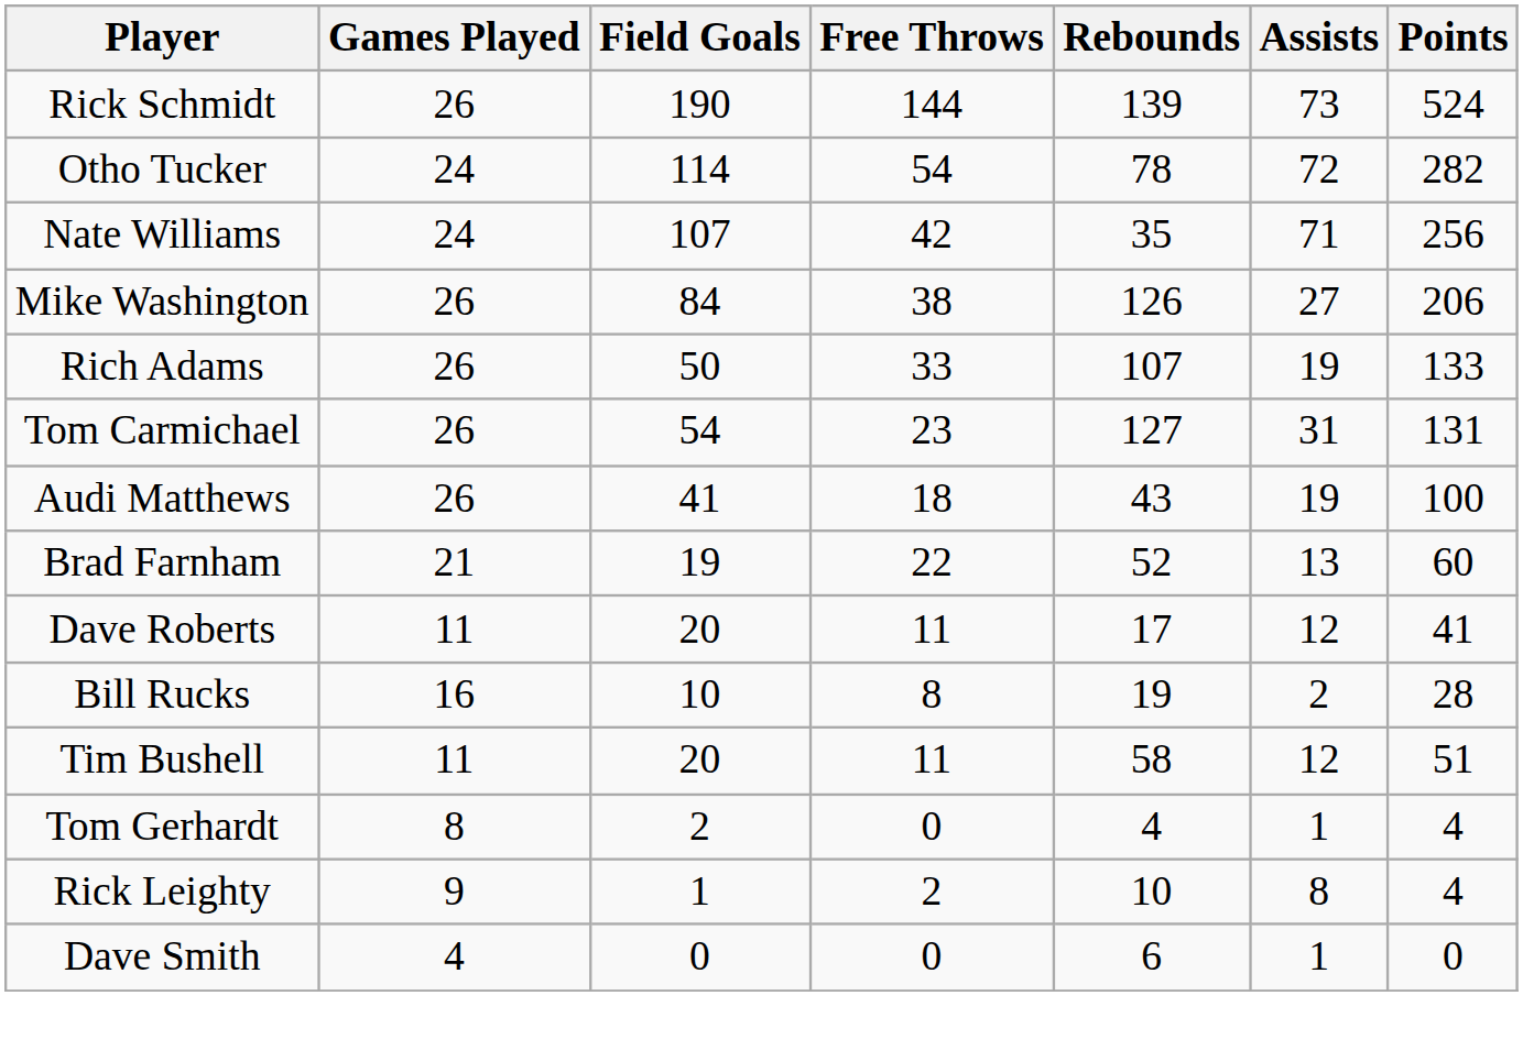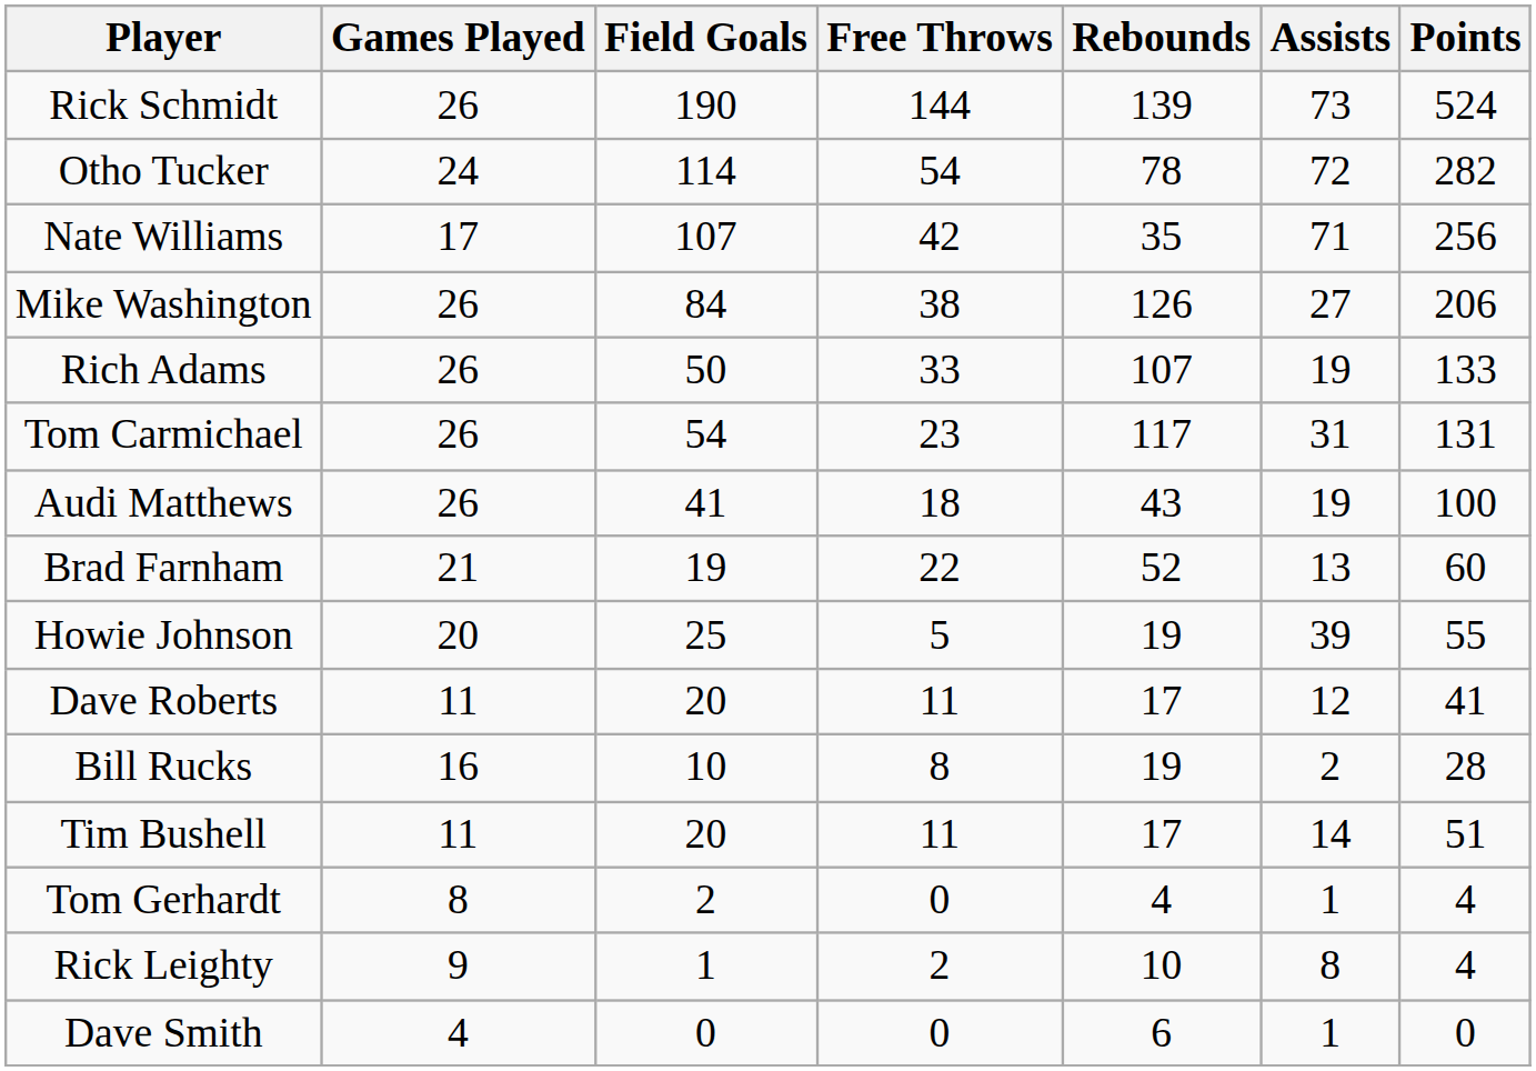Nate Williams | Games Played: 24 -> 17
Tom Carmichael | Rebounds: 127 -> 117
+ row: Howie Johnson | 20 | 25 | 5 | 19 | 39 | 55
Tim Bushell | Rebounds: 58 -> 17
Tim Bushell | Assists: 12 -> 14
